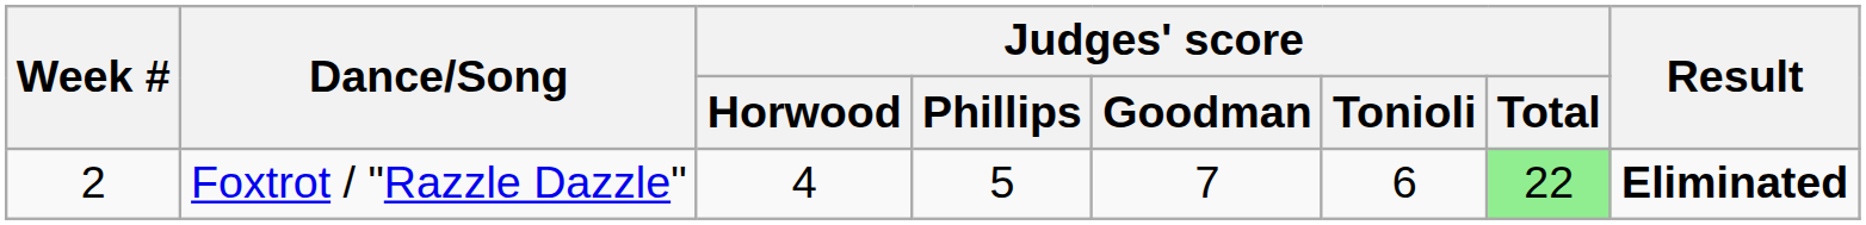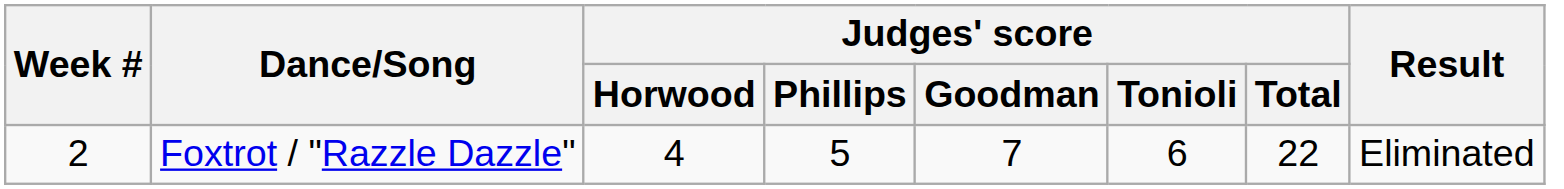Foxtrot / "Razzle Dazzle" | Judges' score / Total: lightgreen background -> no background
Foxtrot / "Razzle Dazzle" | Result: bold -> normal
